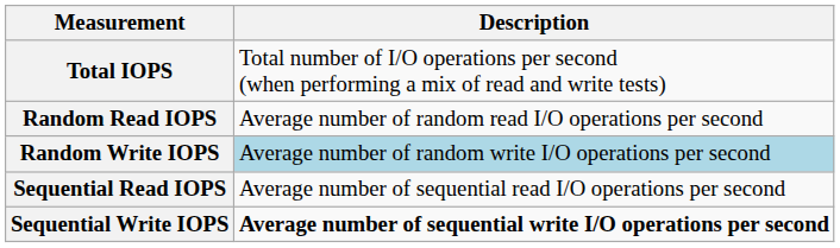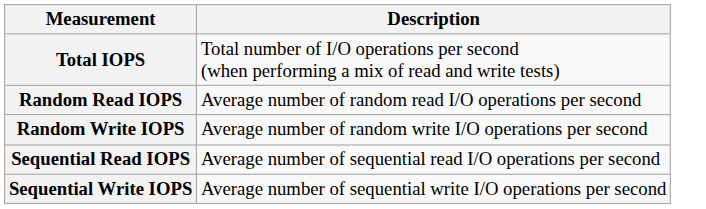row 4 | Description: lightblue background -> no background
row 6 | Description: bold -> normal
